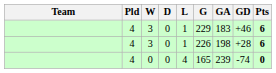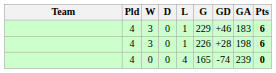columns swapped: GA <-> GD
